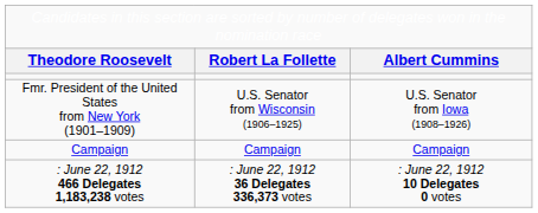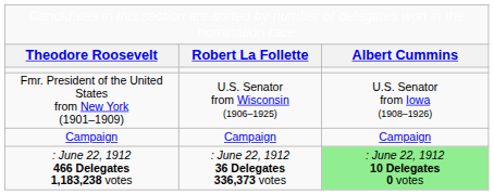: June 22, 1912 466 Delegates 1,183,238 votes | column 3: no background -> lightgreen background
